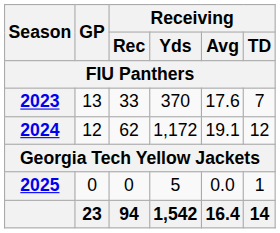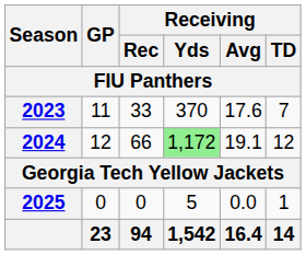2023 | GP: 13 -> 11
2024 | Receiving / Rec: 62 -> 66
2024 | Receiving / Yds: no background -> lightgreen background
